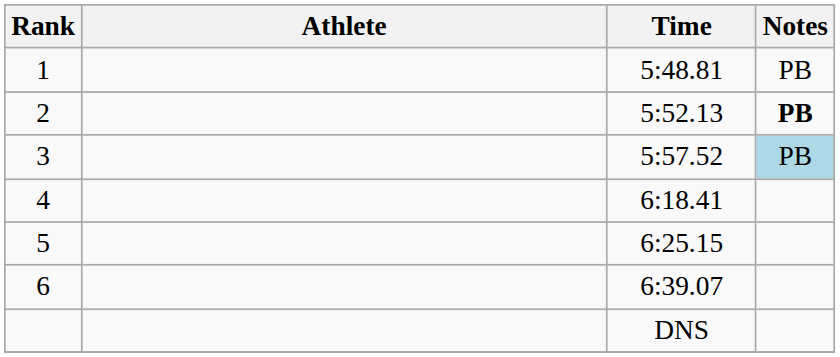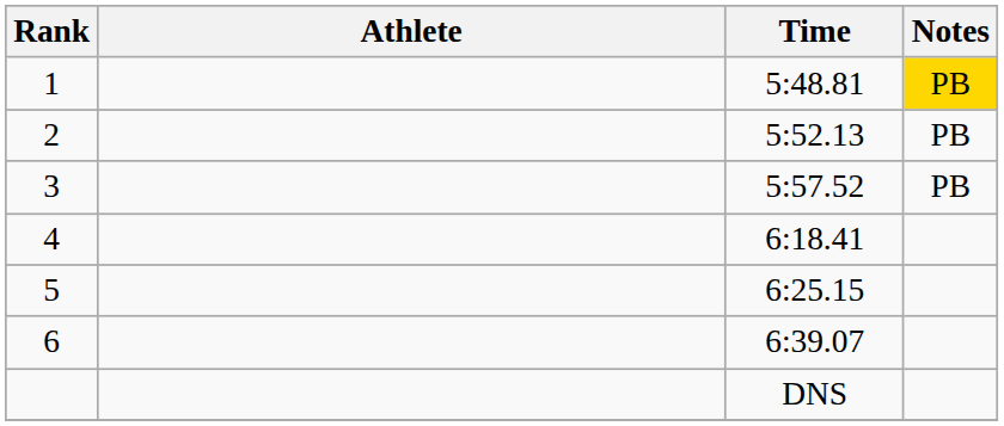1 | Notes: no background -> gold background
2 | Notes: bold -> normal
3 | Notes: lightblue background -> no background
